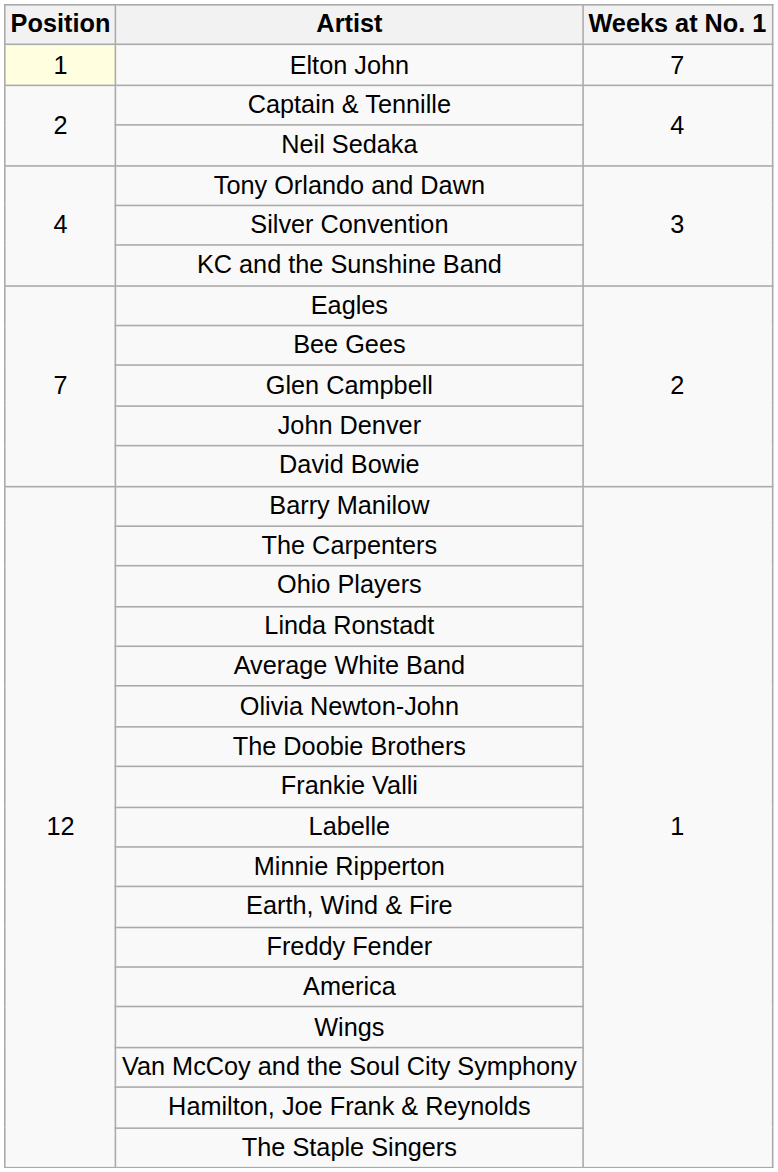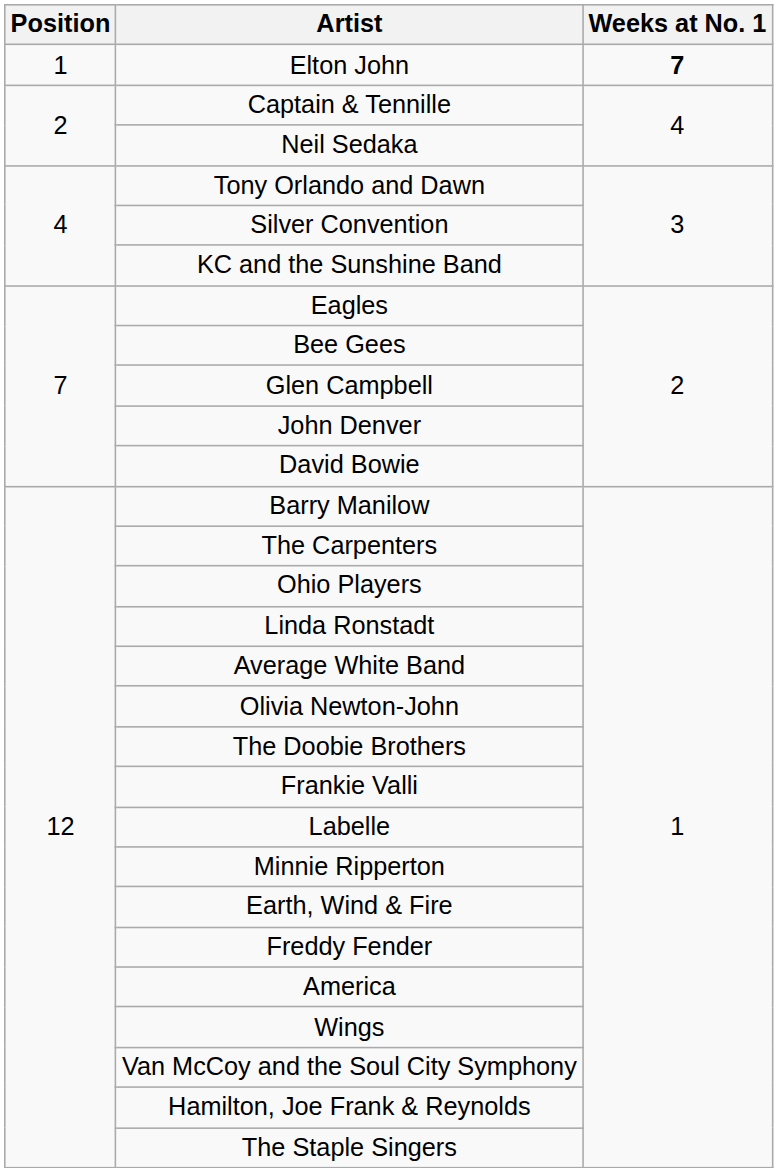Elton John | Position: lightyellow background -> no background
Elton John | Weeks at No. 1: normal -> bold
